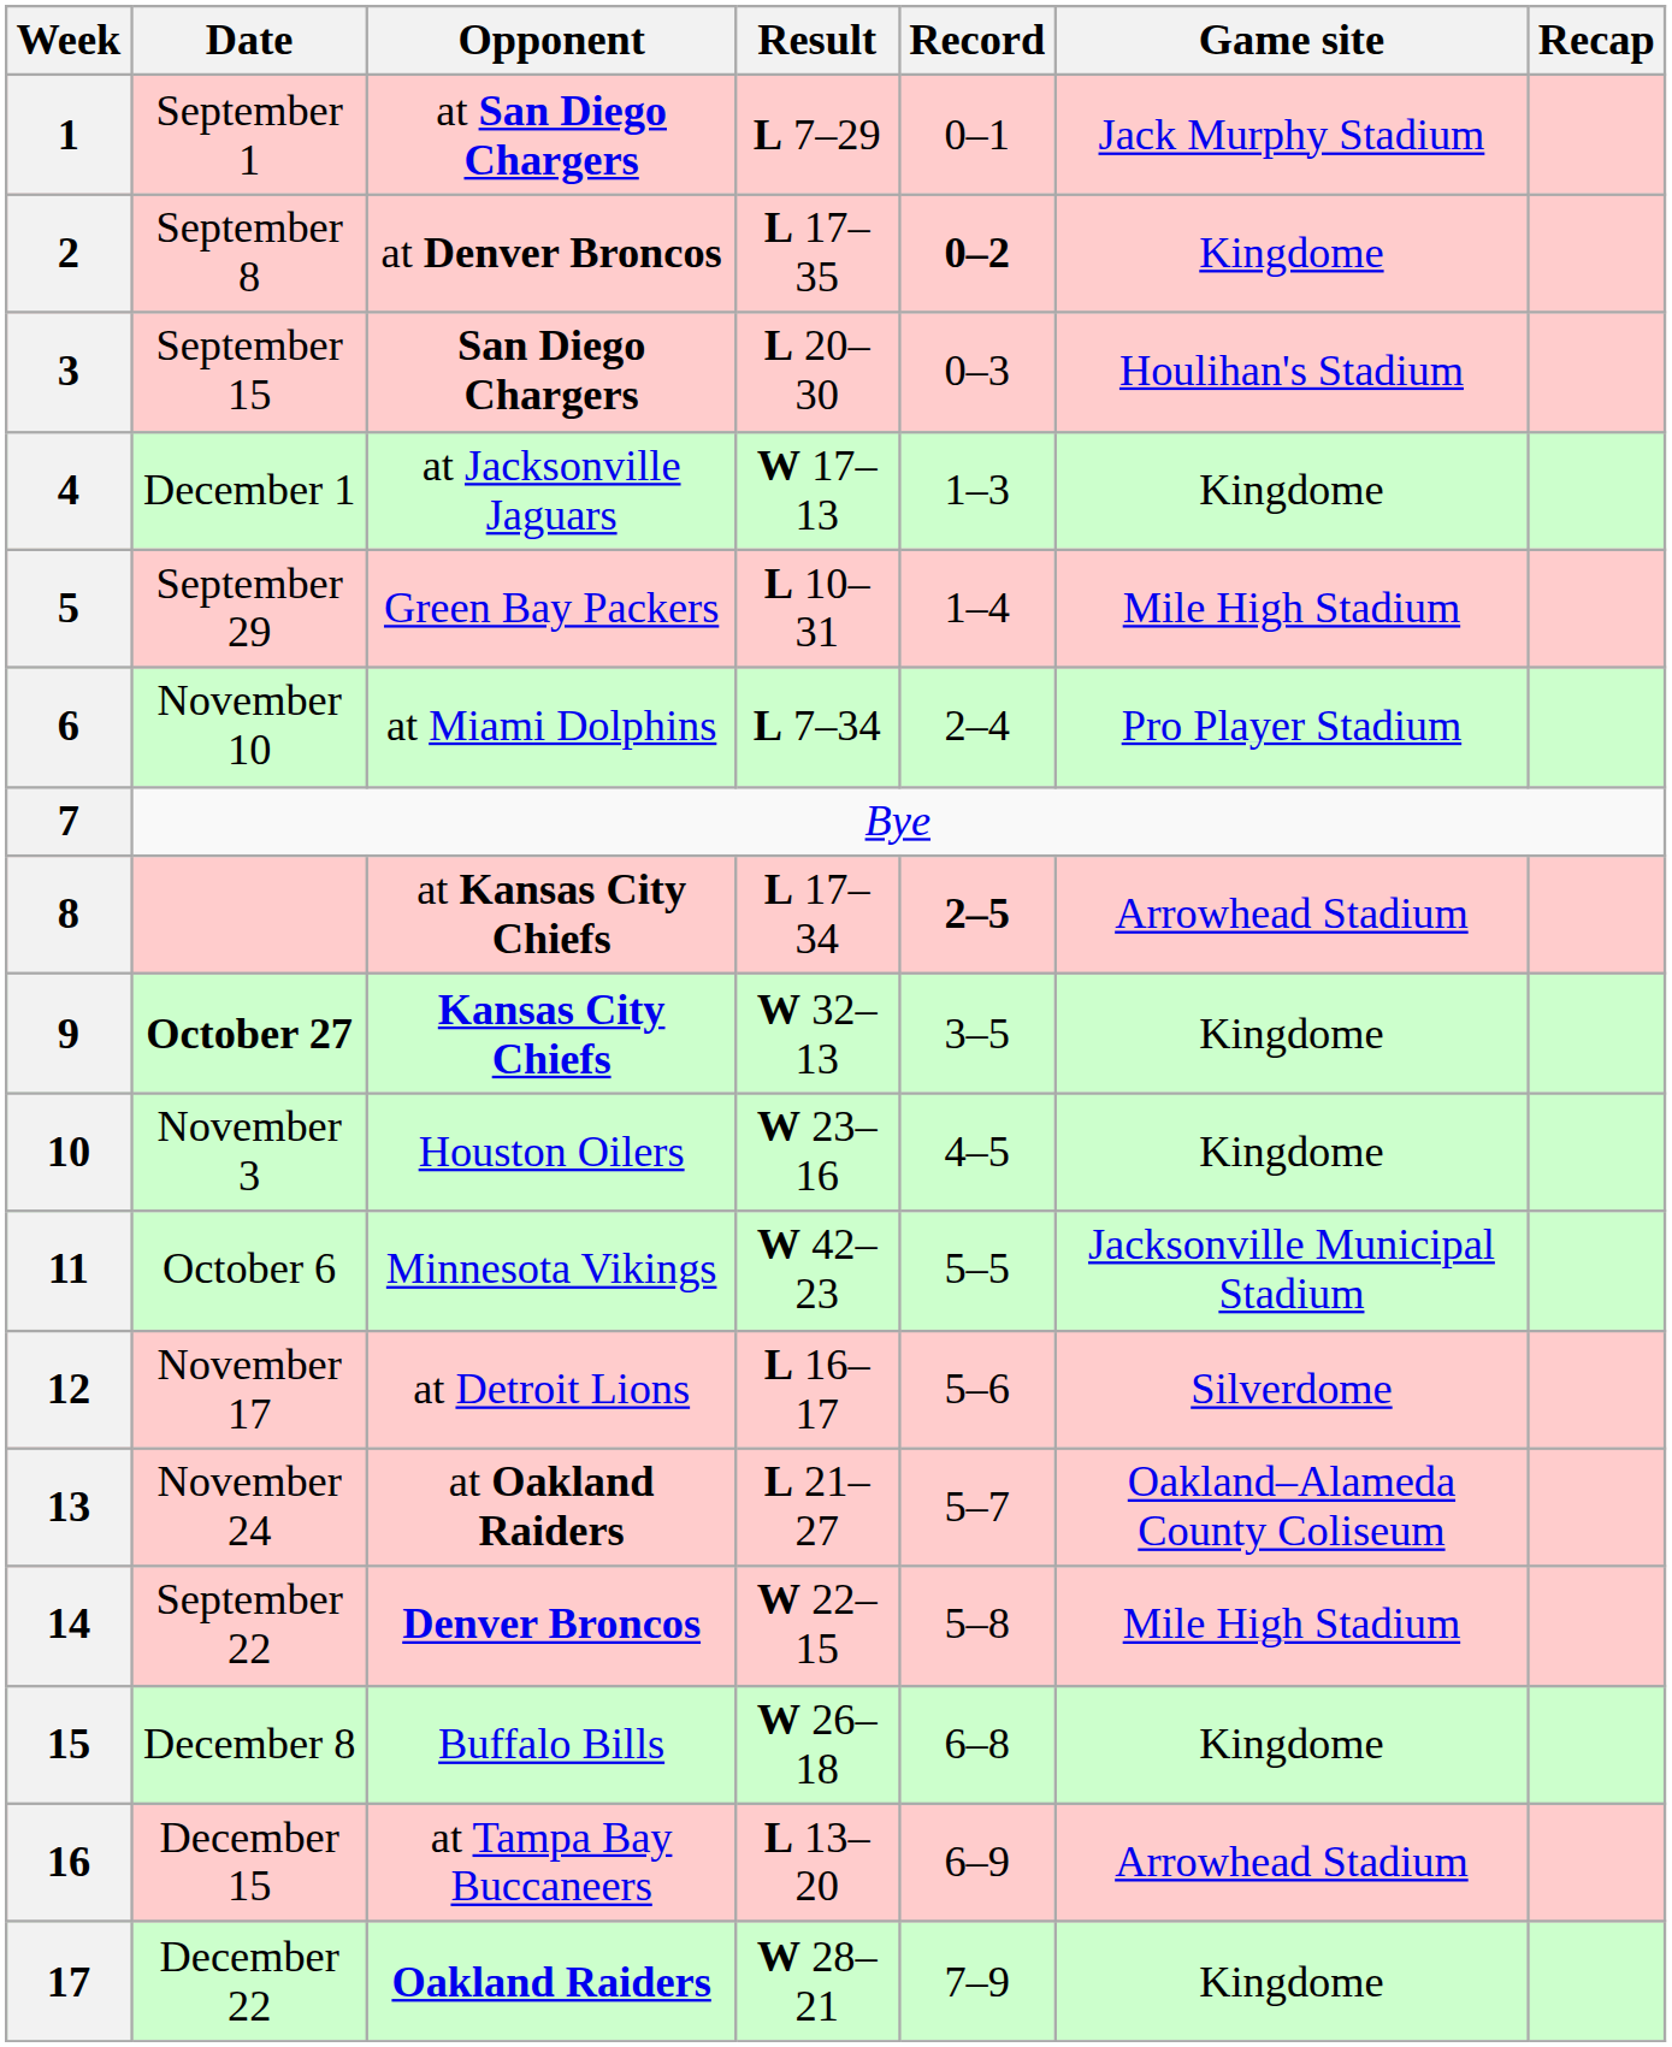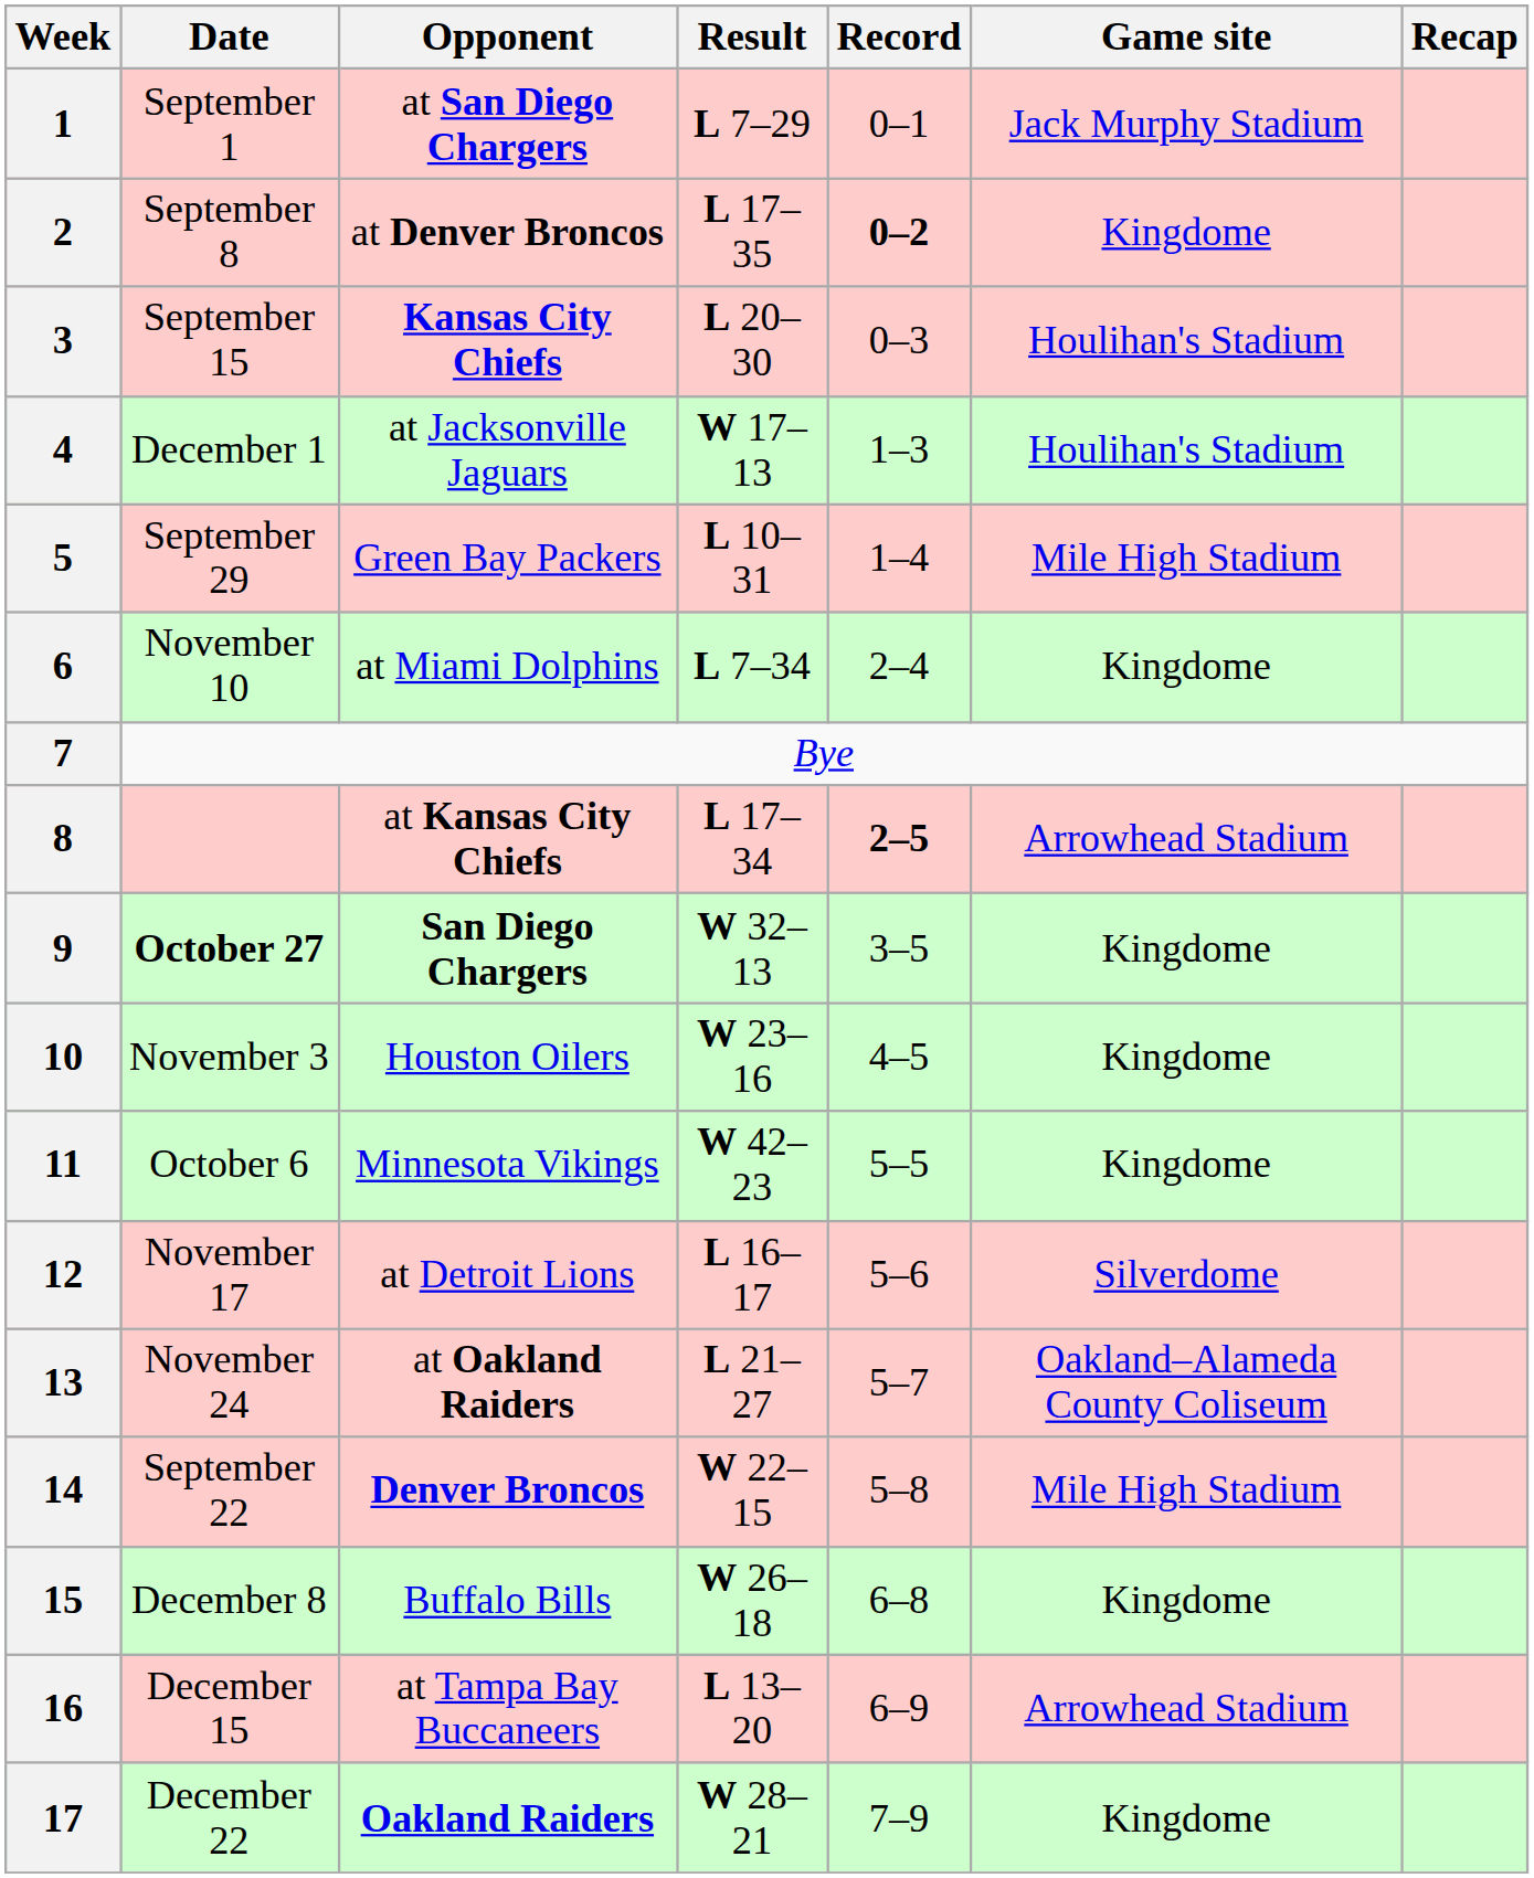3 | Opponent: San Diego Chargers -> Kansas City Chiefs
4 | Game site: Kingdome -> Houlihan's Stadium
6 | Game site: Pro Player Stadium -> Kingdome
9 | Opponent: Kansas City Chiefs -> San Diego Chargers
11 | Game site: Jacksonville Municipal Stadium -> Kingdome
